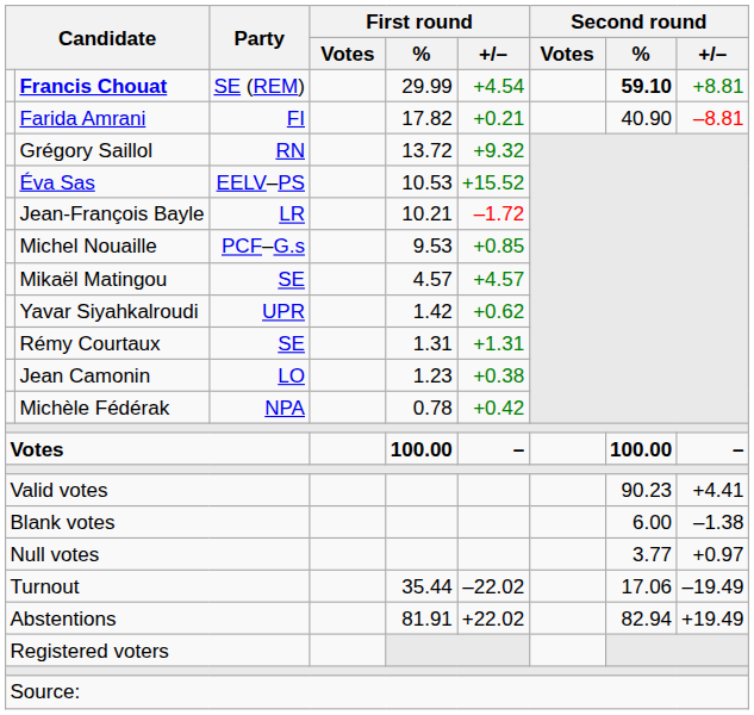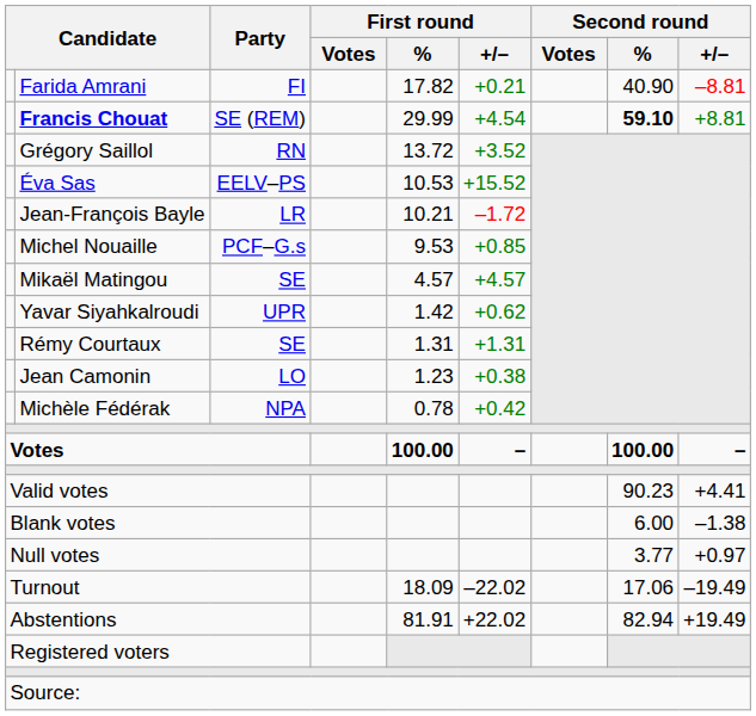rows swapped: Francis Chouat <-> Farida Amrani
Grégory Saillol | First round / +/–: +9.32 -> +3.52
Turnout | First round / %: 35.44 -> 18.09
